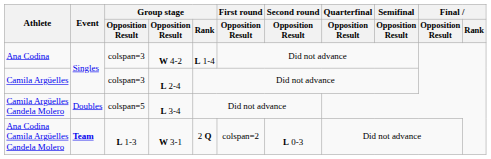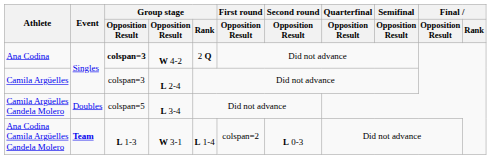Ana Codina | column 3: normal -> bold
Ana Codina | Group stage / Rank: L 1-4 -> 2 Q
Ana Codina Camila Argüelles Candela Molero | Group stage / Rank: 2 Q -> L 1-4
